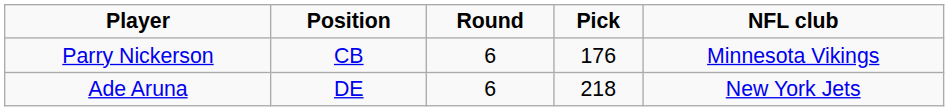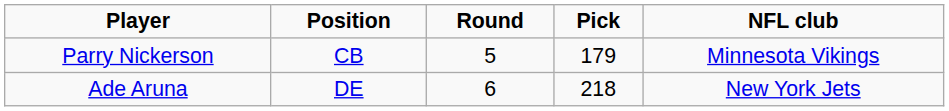Parry Nickerson | Round: 6 -> 5
Parry Nickerson | Pick: 176 -> 179
